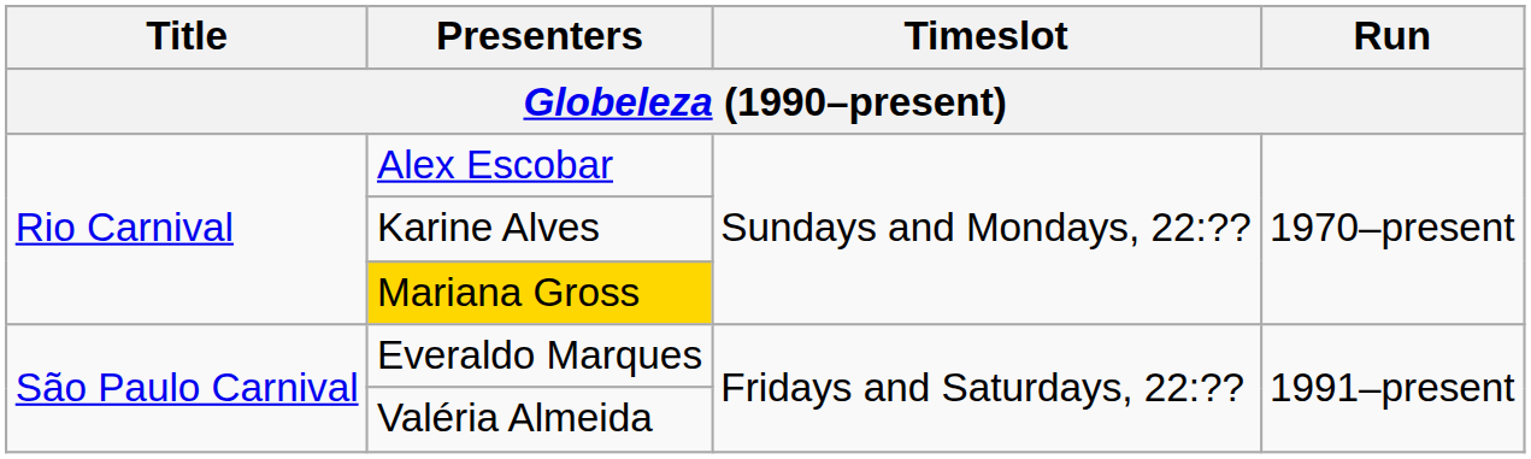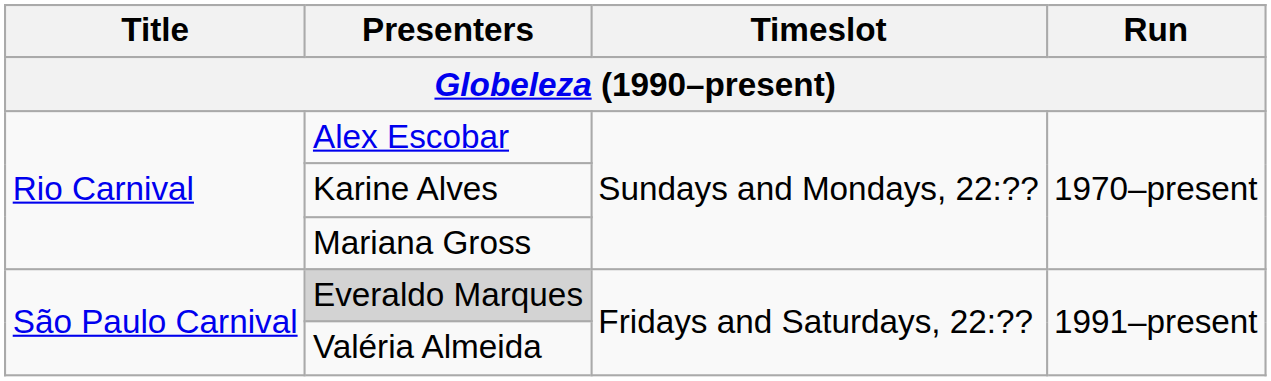Mariana Gross | Presenters: gold background -> no background
Everaldo Marques | Presenters: no background -> lightgrey background
